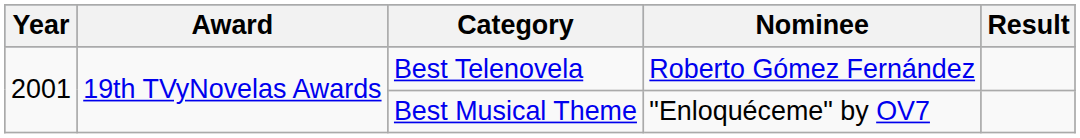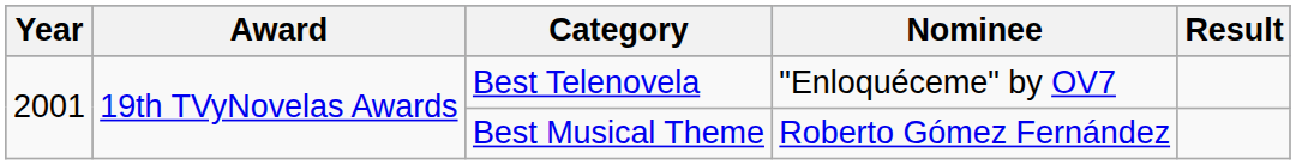Best Telenovela | Nominee: Roberto Gómez Fernández -> "Enloquéceme" by OV7
Best Musical Theme | Nominee: "Enloquéceme" by OV7 -> Roberto Gómez Fernández
